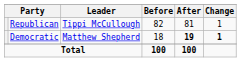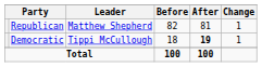Republican | Leader: Tippi McCullough -> Matthew Shepherd
Democratic | Leader: Matthew Shepherd -> Tippi McCullough
Democratic | Change: bold -> normal
